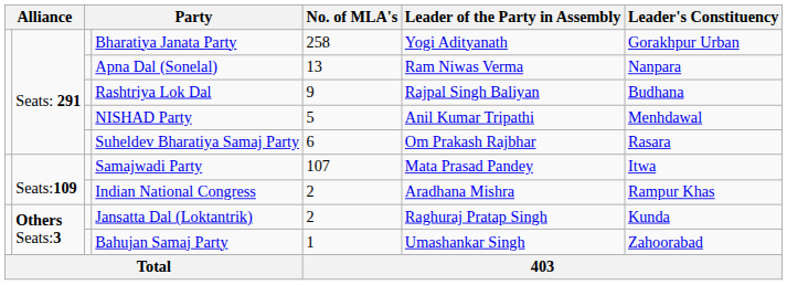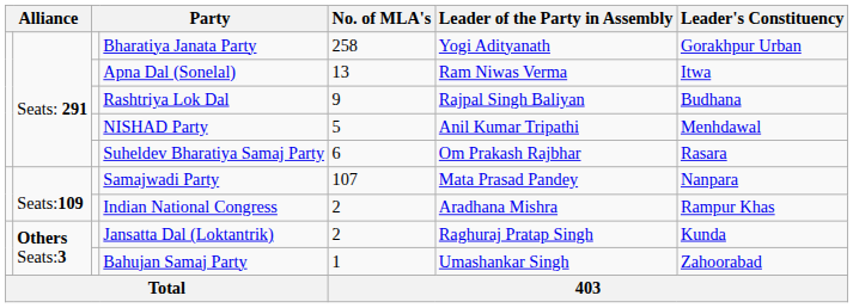Apna Dal (Sonelal) | Leader's Constituency: Nanpara -> Itwa
Samajwadi Party | Leader's Constituency: Itwa -> Nanpara
